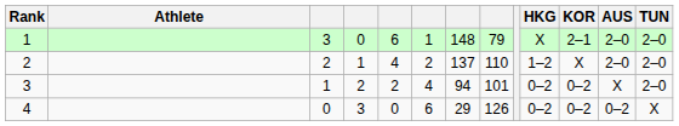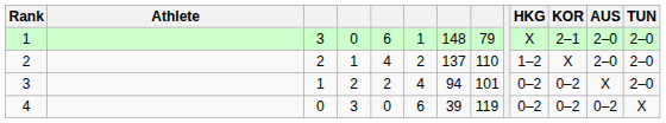row 5 | column 7: 29 -> 39
row 5 | column 8: 126 -> 119
